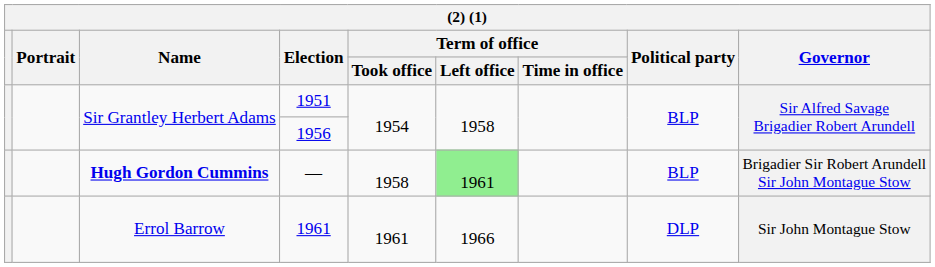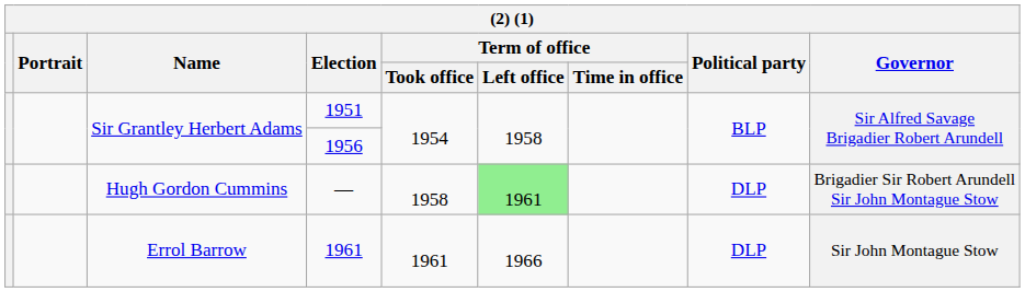— | Name: bold -> normal
— | Political party: BLP -> DLP
